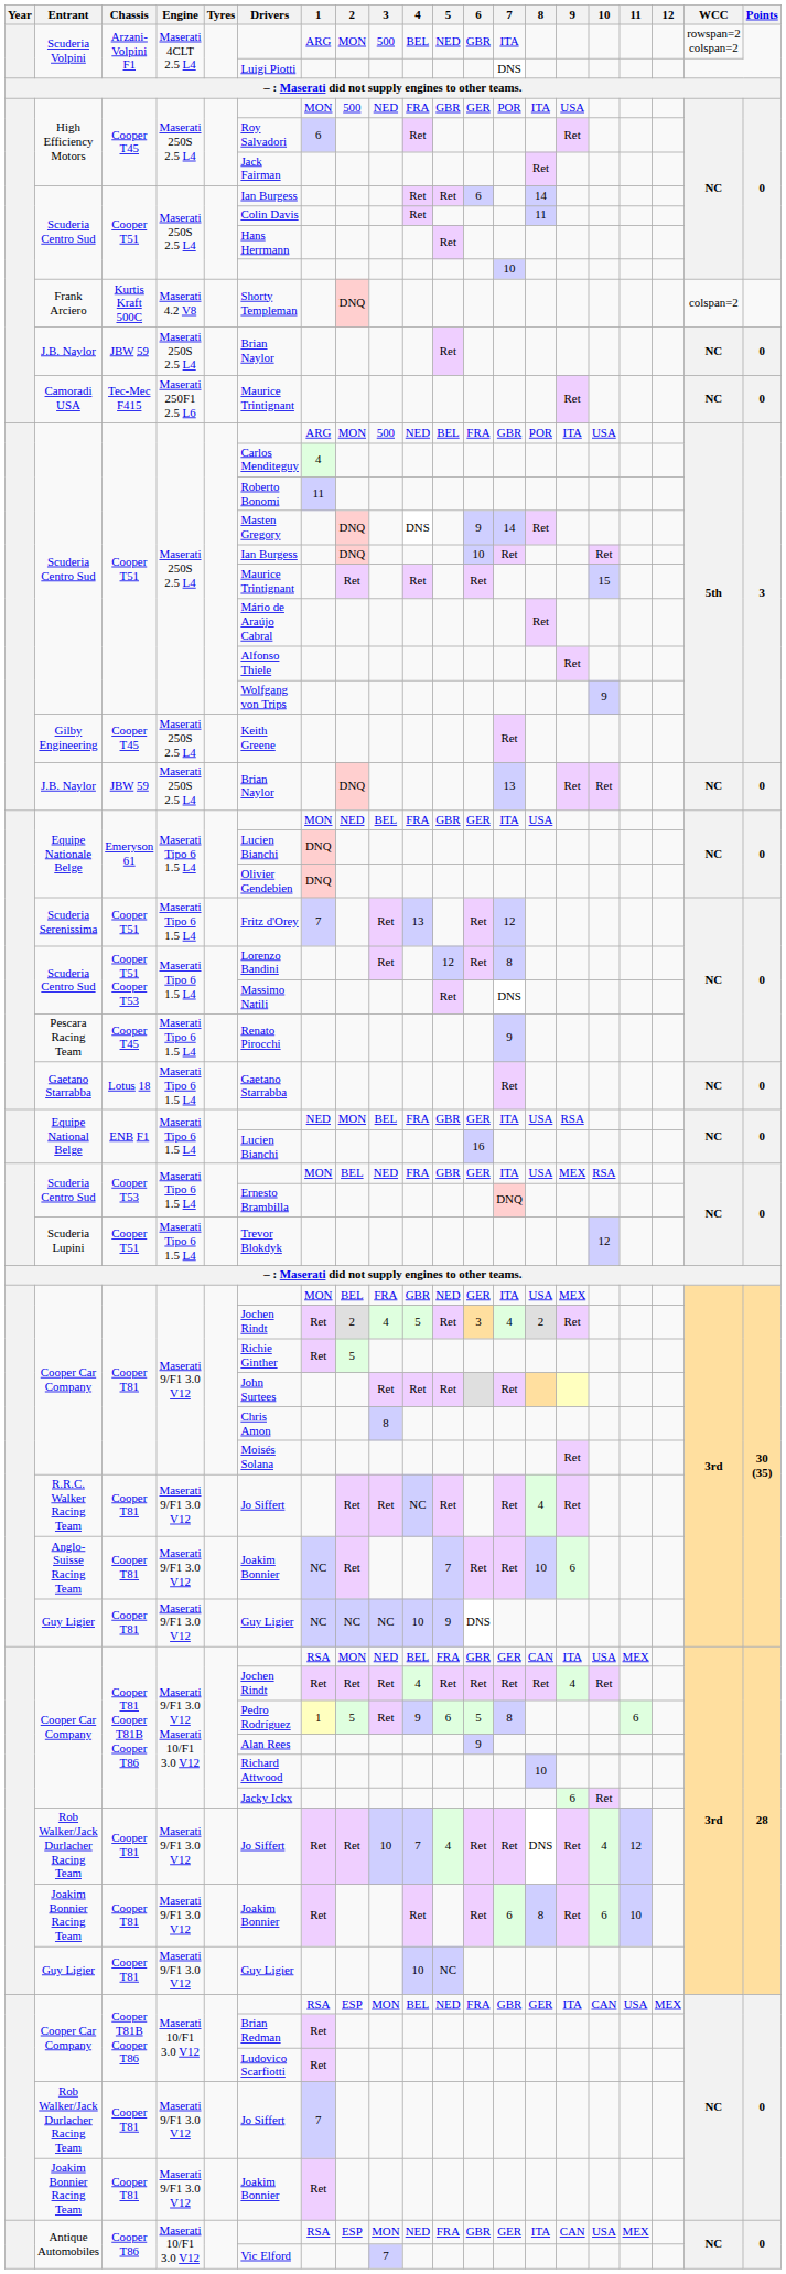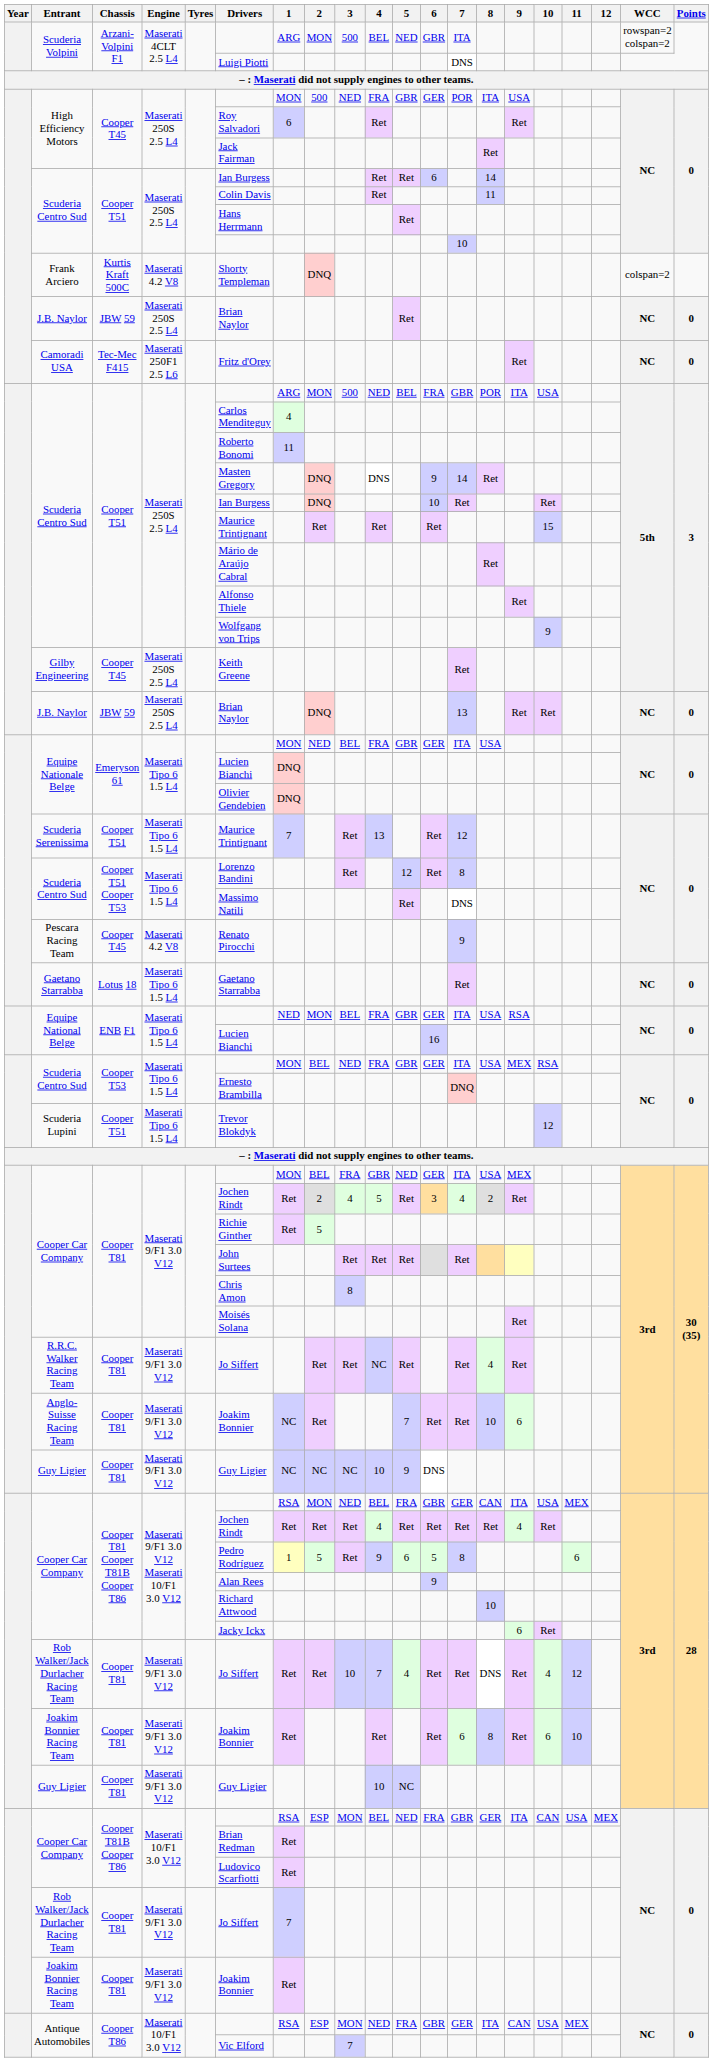Camoradi USA | Drivers: Maurice Trintignant -> Fritz d'Orey
Scuderia Serenissima | Drivers: Fritz d'Orey -> Maurice Trintignant
Pescara Racing Team | Engine: Maserati Tipo 6 1.5 L4 -> Maserati 4.2 V8
